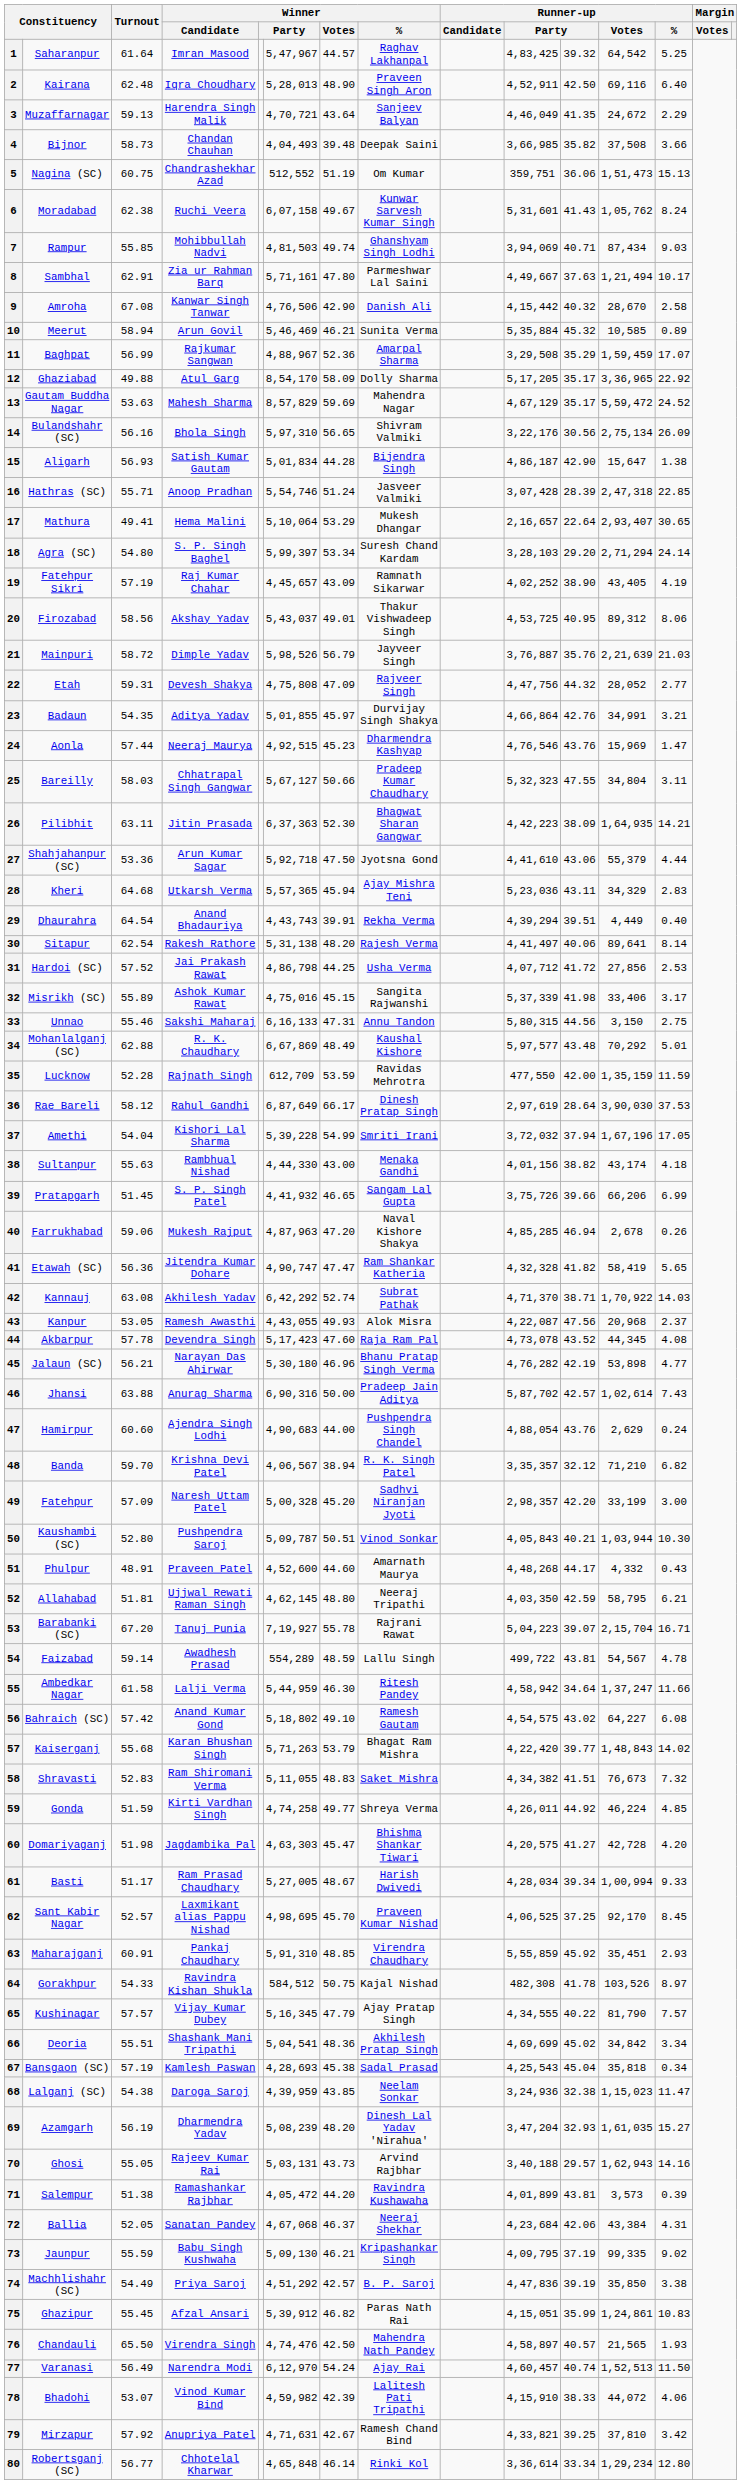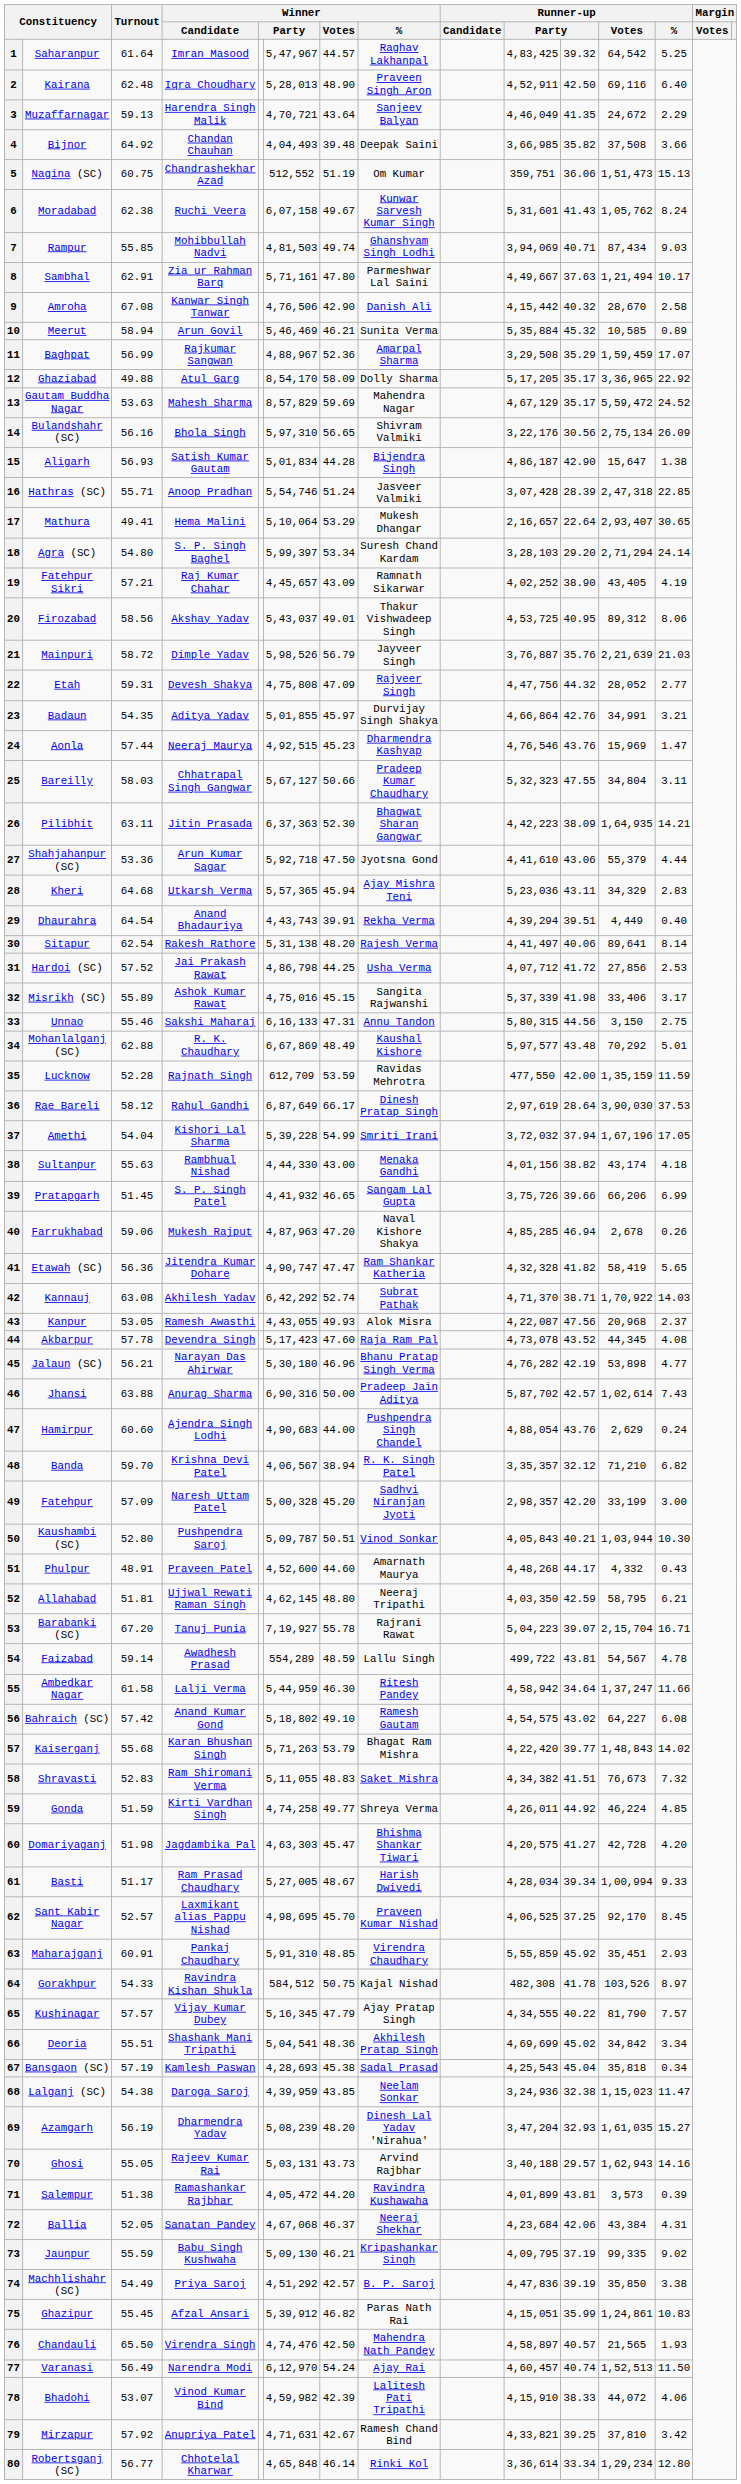4 | Turnout: 58.73 -> 64.92
19 | Turnout: 57.19 -> 57.21
